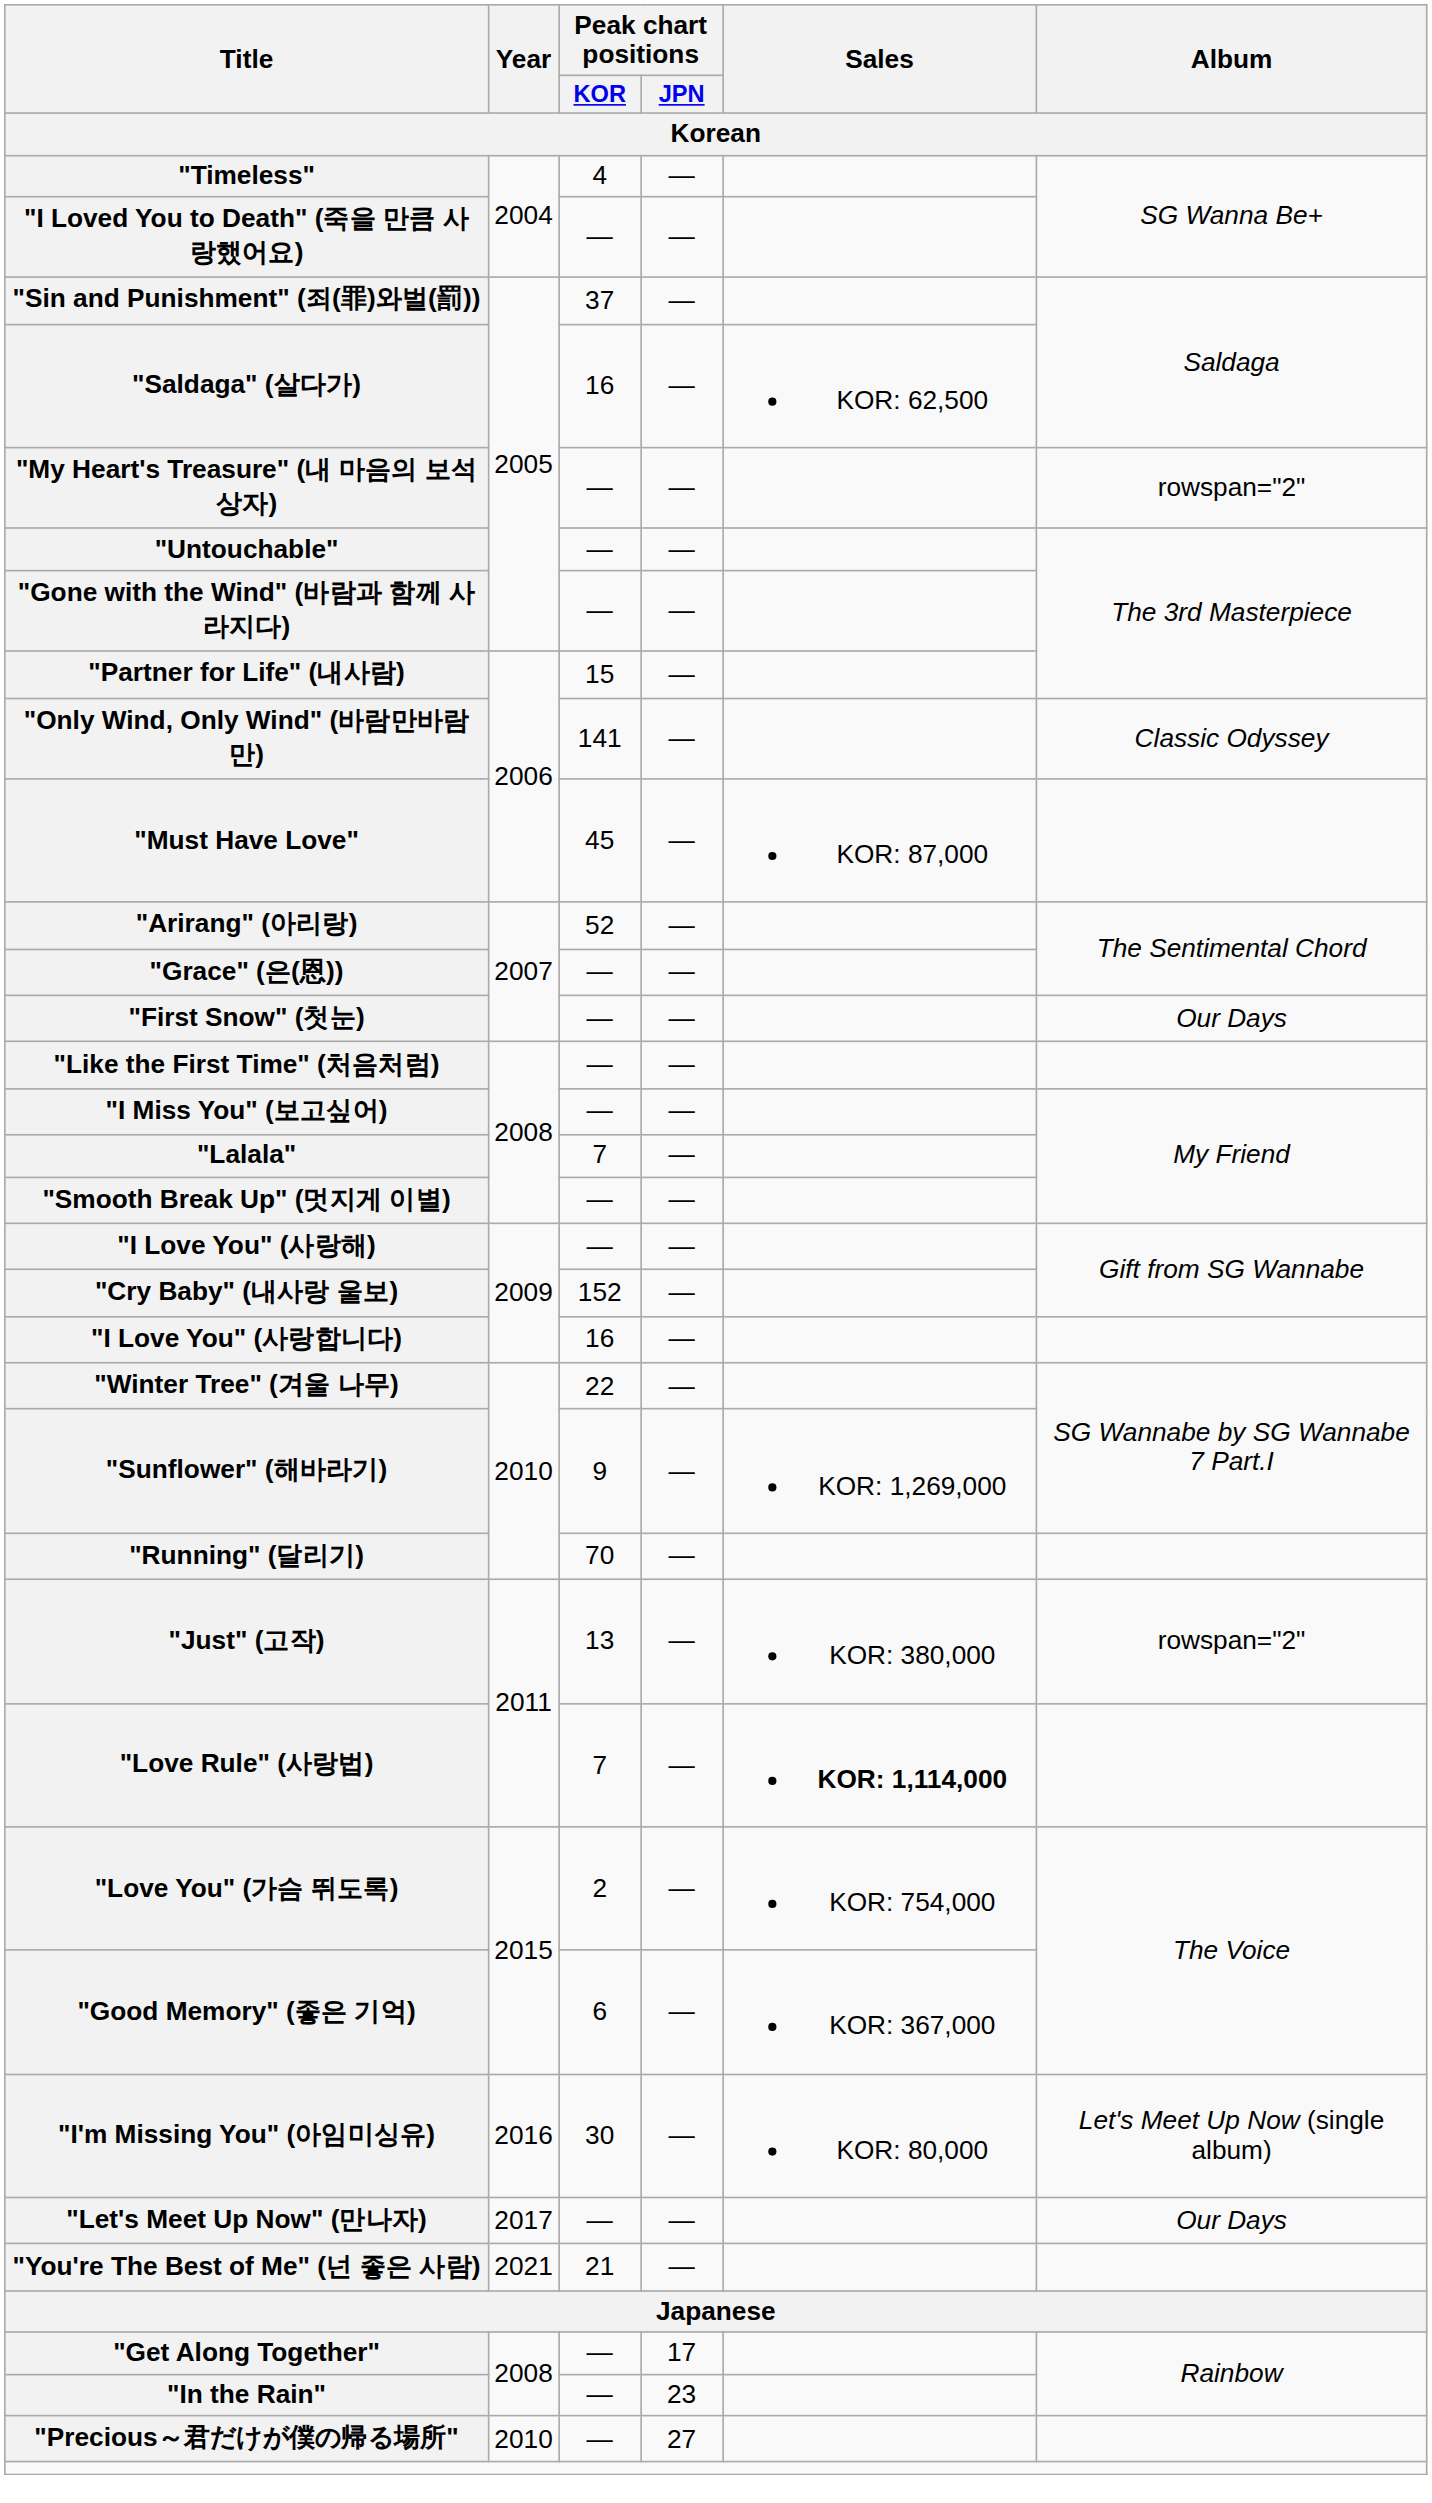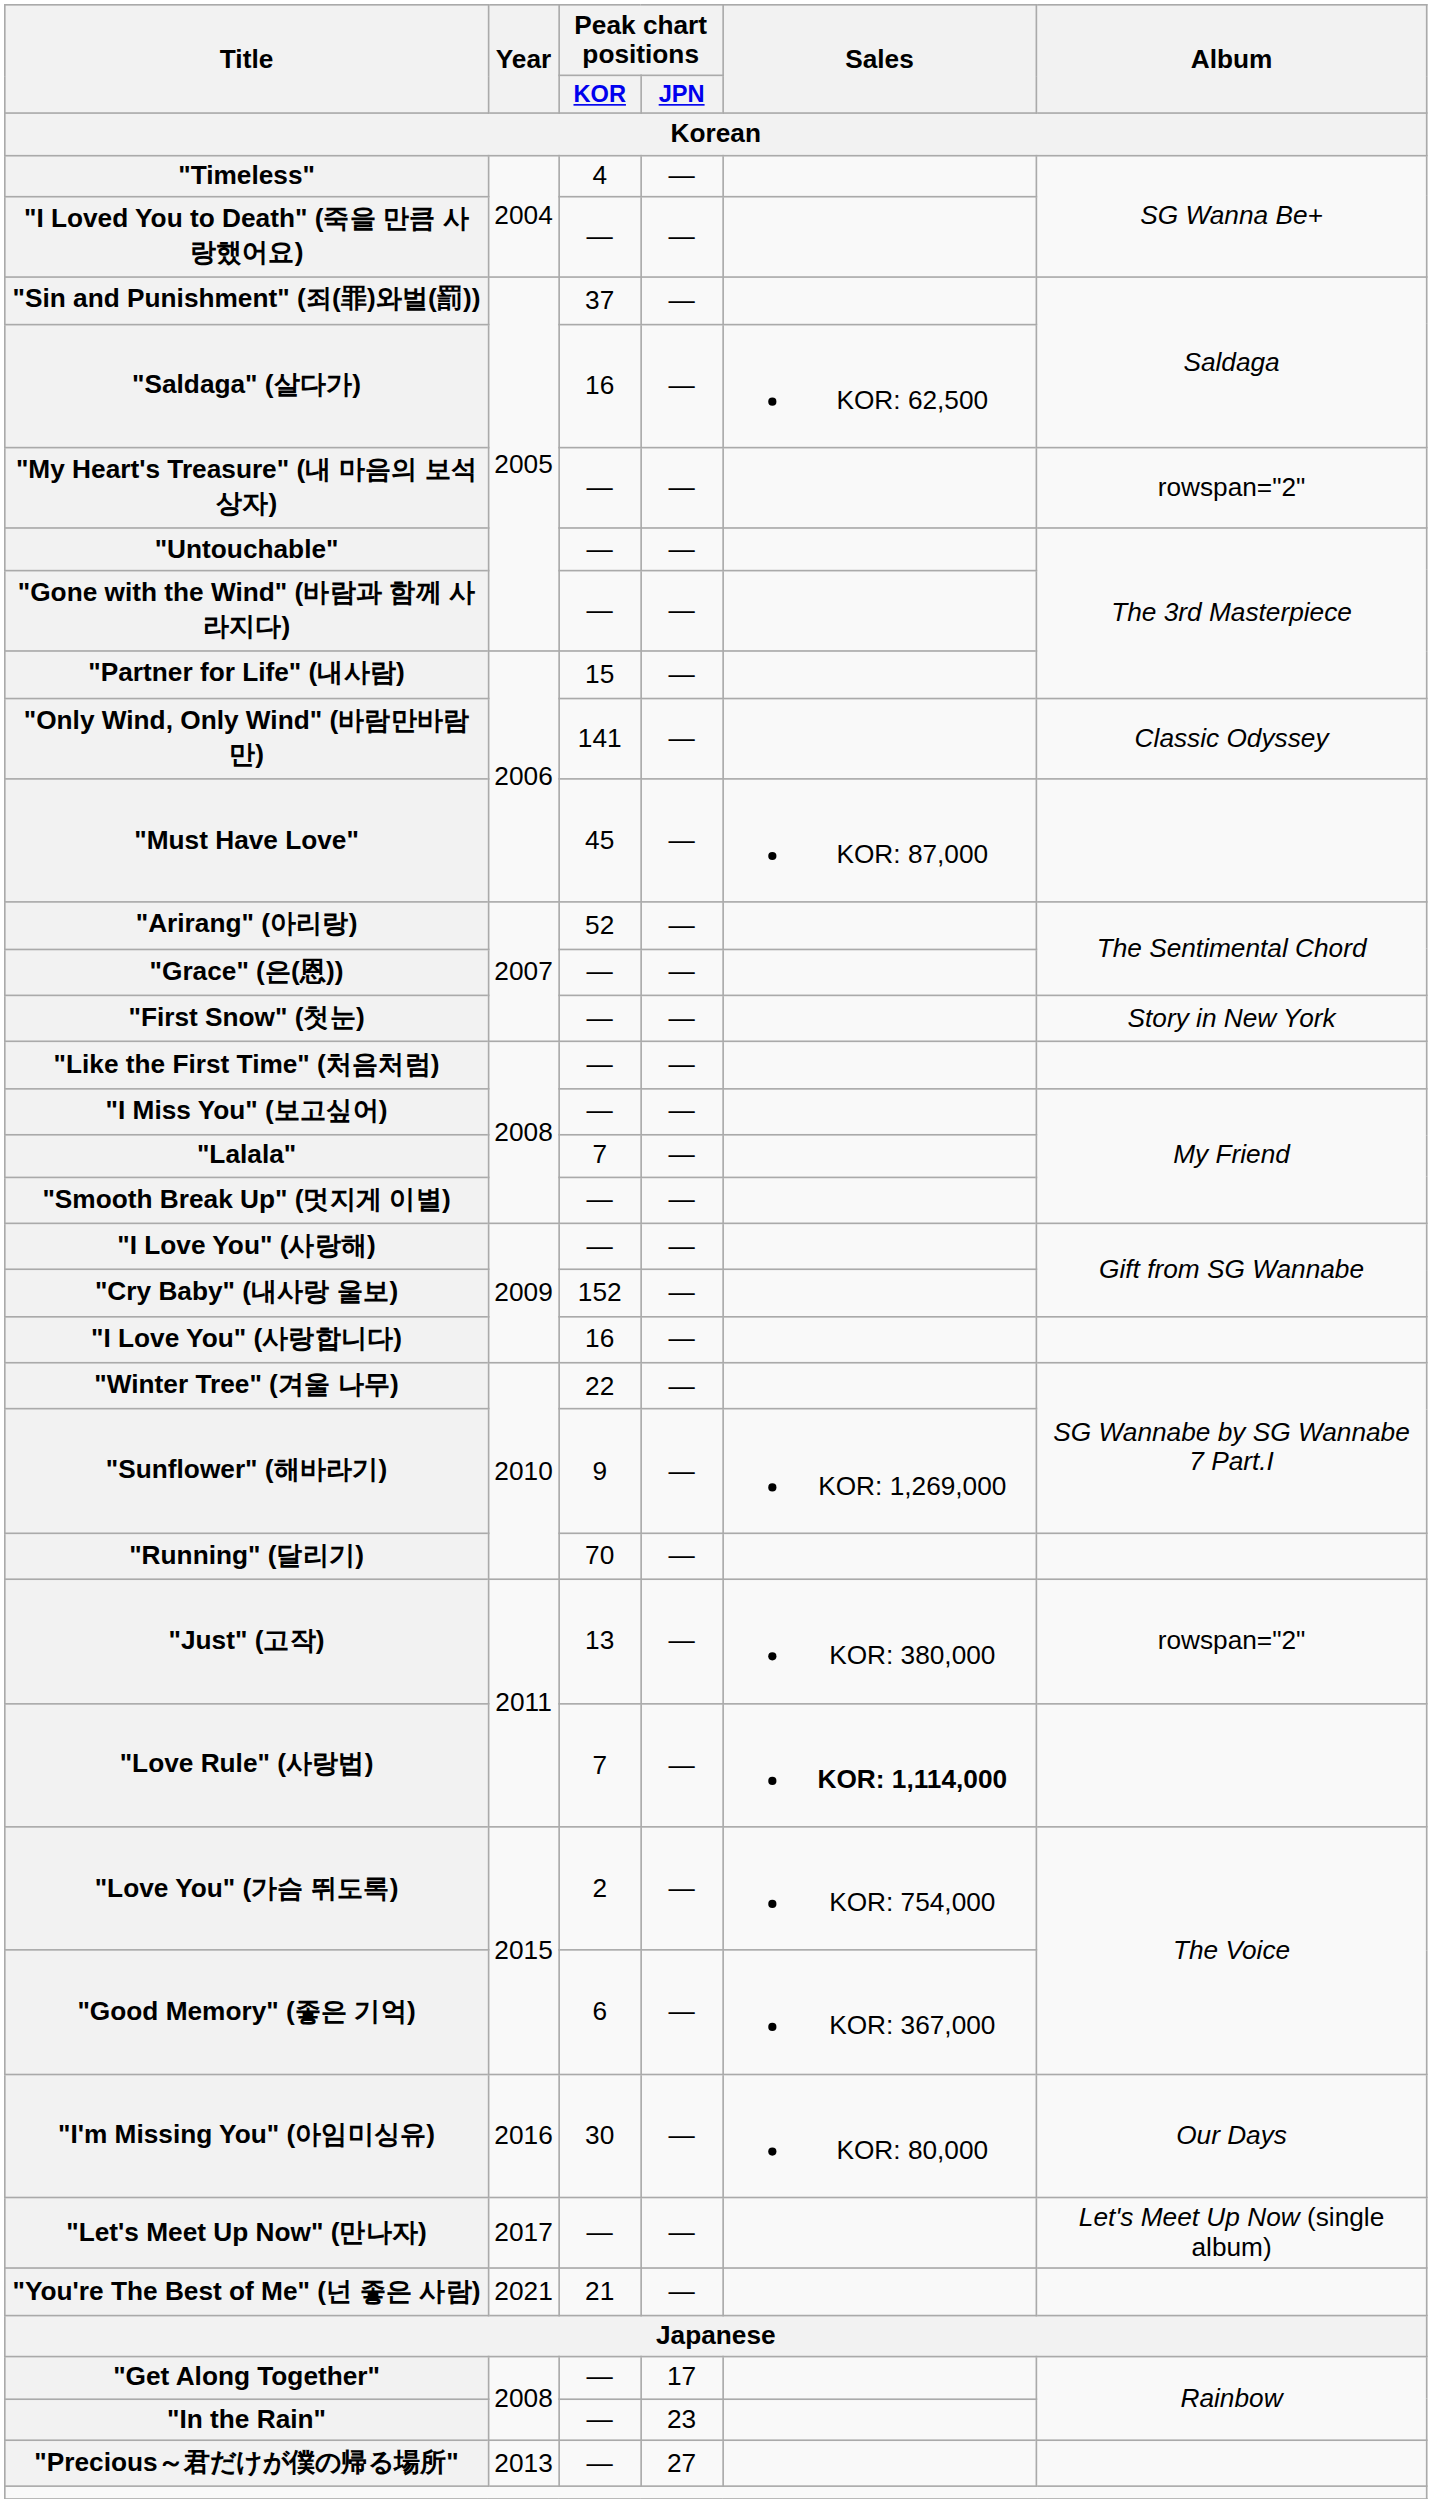"First Snow" (첫눈) | Album: Our Days -> Story in New York
"I'm Missing You" (아임미싱유) | Album: Let's Meet Up Now (single album) -> Our Days
"Let's Meet Up Now" (만나자) | Album: Our Days -> Let's Meet Up Now (single album)
"Precious～君だけが僕の帰る場所" | Year: 2010 -> 2013
